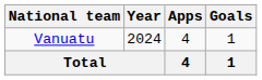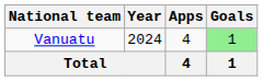Vanuatu | Goals: no background -> lightgreen background
